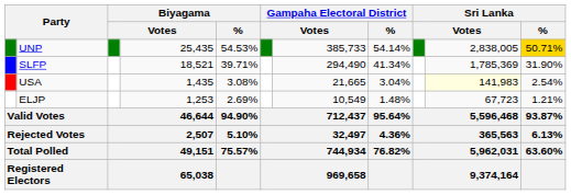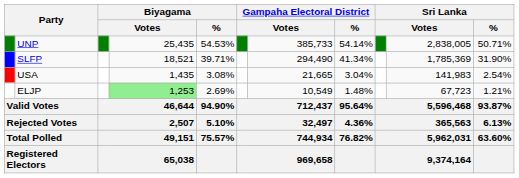UNP | Sri Lanka / %: gold background -> no background
USA | column 10: lightyellow background -> no background
ELJP | column 4: no background -> lightgreen background
